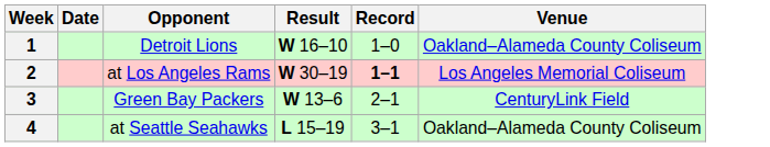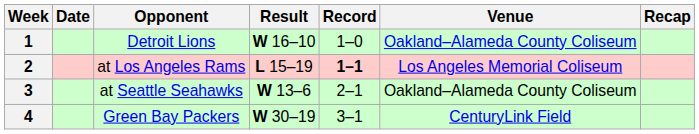+ column: Recap
2 | Result: W 30–19 -> L 15–19
3 | Opponent: Green Bay Packers -> at Seattle Seahawks
3 | Venue: CenturyLink Field -> Oakland–Alameda County Coliseum
4 | Opponent: at Seattle Seahawks -> Green Bay Packers
4 | Result: L 15–19 -> W 30–19
4 | Venue: Oakland–Alameda County Coliseum -> CenturyLink Field
